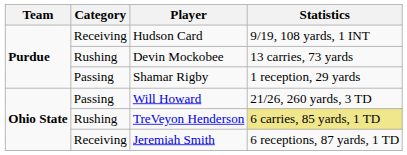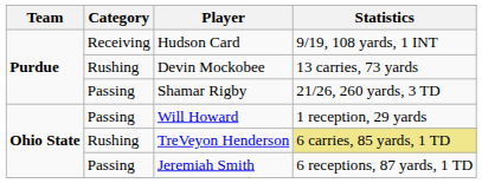Shamar Rigby | Statistics: 1 reception, 29 yards -> 21/26, 260 yards, 3 TD
Will Howard | Statistics: 21/26, 260 yards, 3 TD -> 1 reception, 29 yards
Jeremiah Smith | Category: Receiving -> Passing
